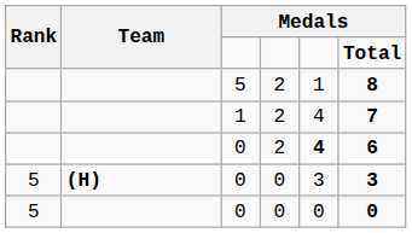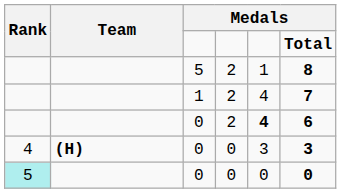row 6 | Rank: 5 -> 4
row 7 | Rank: no background -> paleturquoise background
